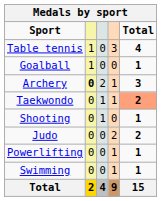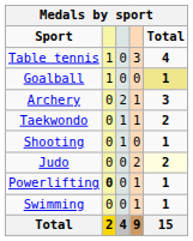Goalball | Total: no background -> khaki background
Archery | column 2: bold -> normal
Taekwondo | Total: lightsalmon background -> no background
Judo | Total: no background -> lightyellow background
Powerlifting | column 2: normal -> bold
